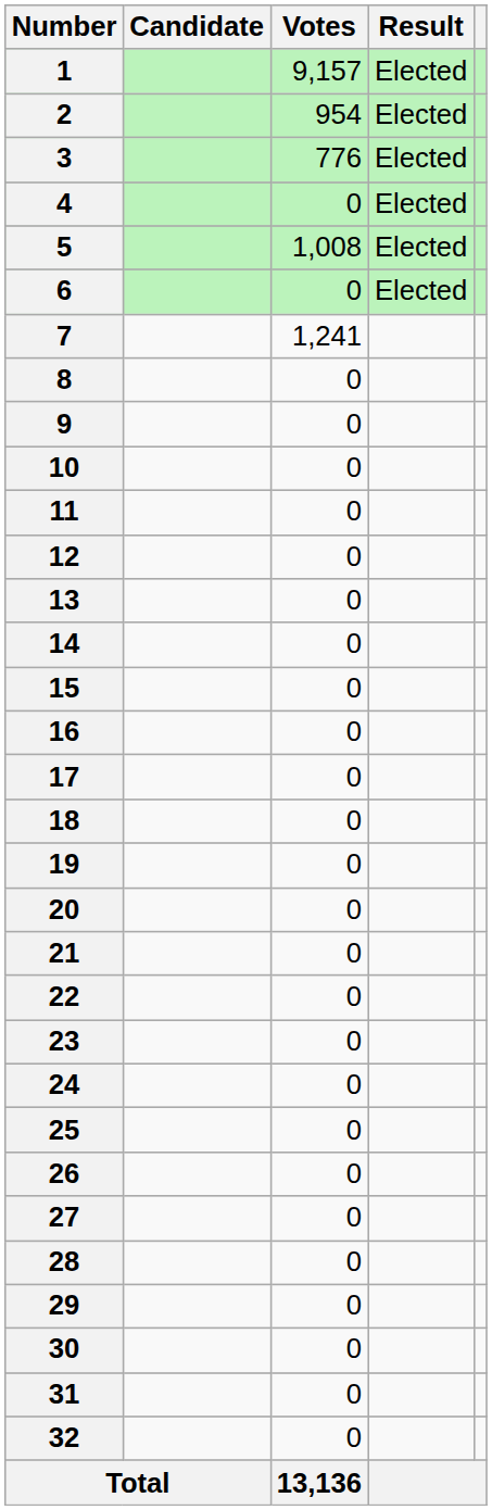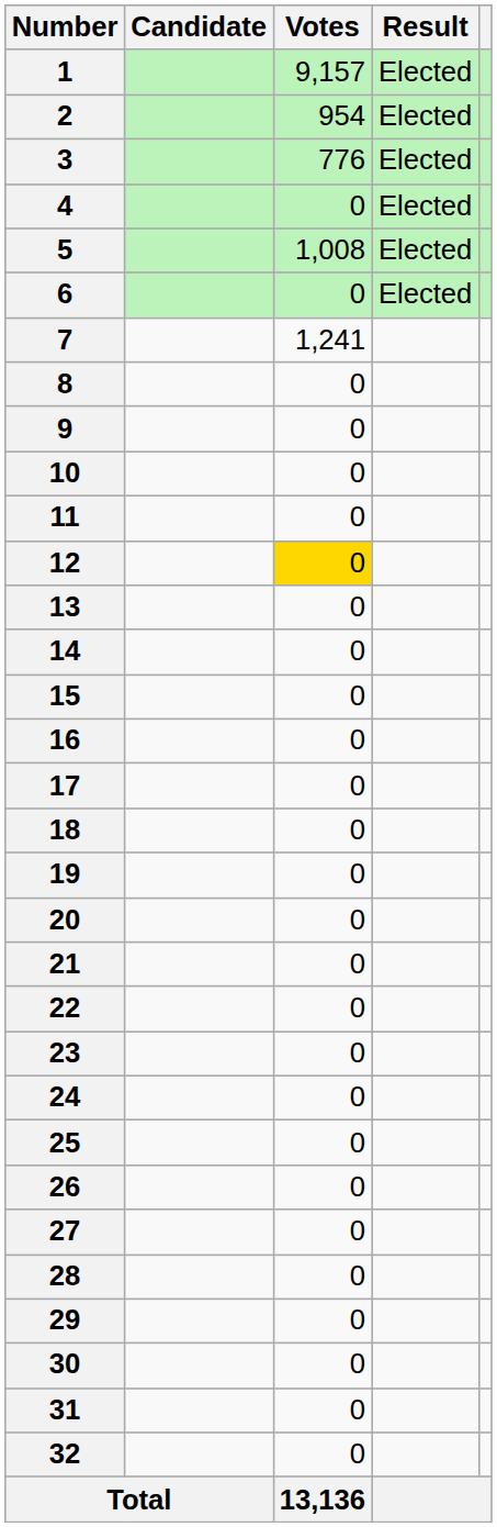12 | Votes: no background -> gold background
